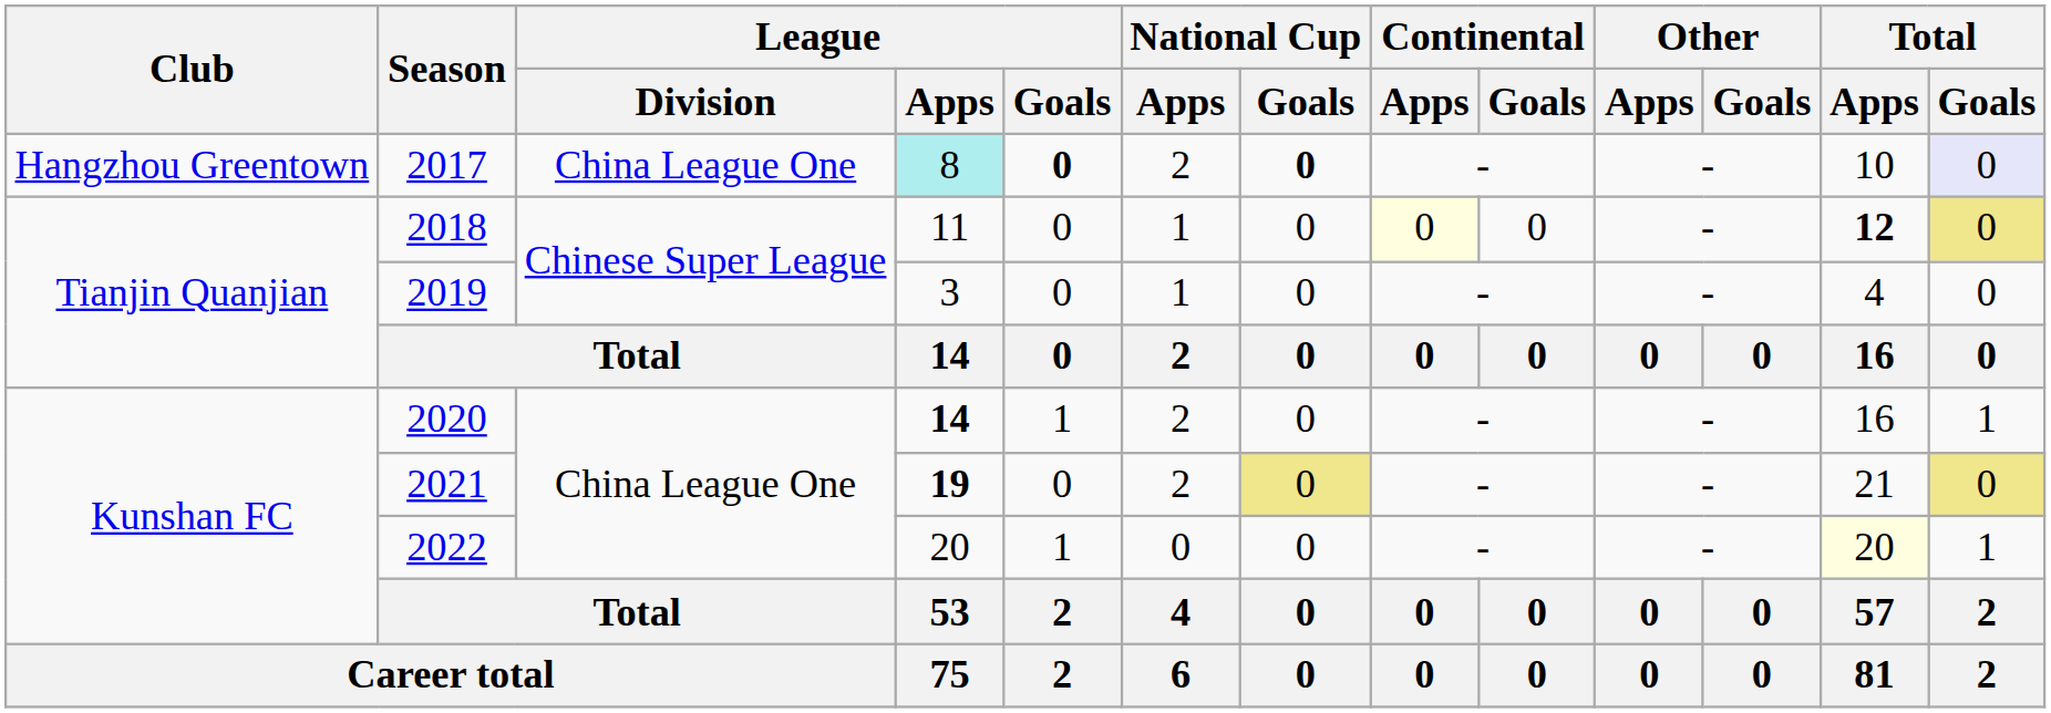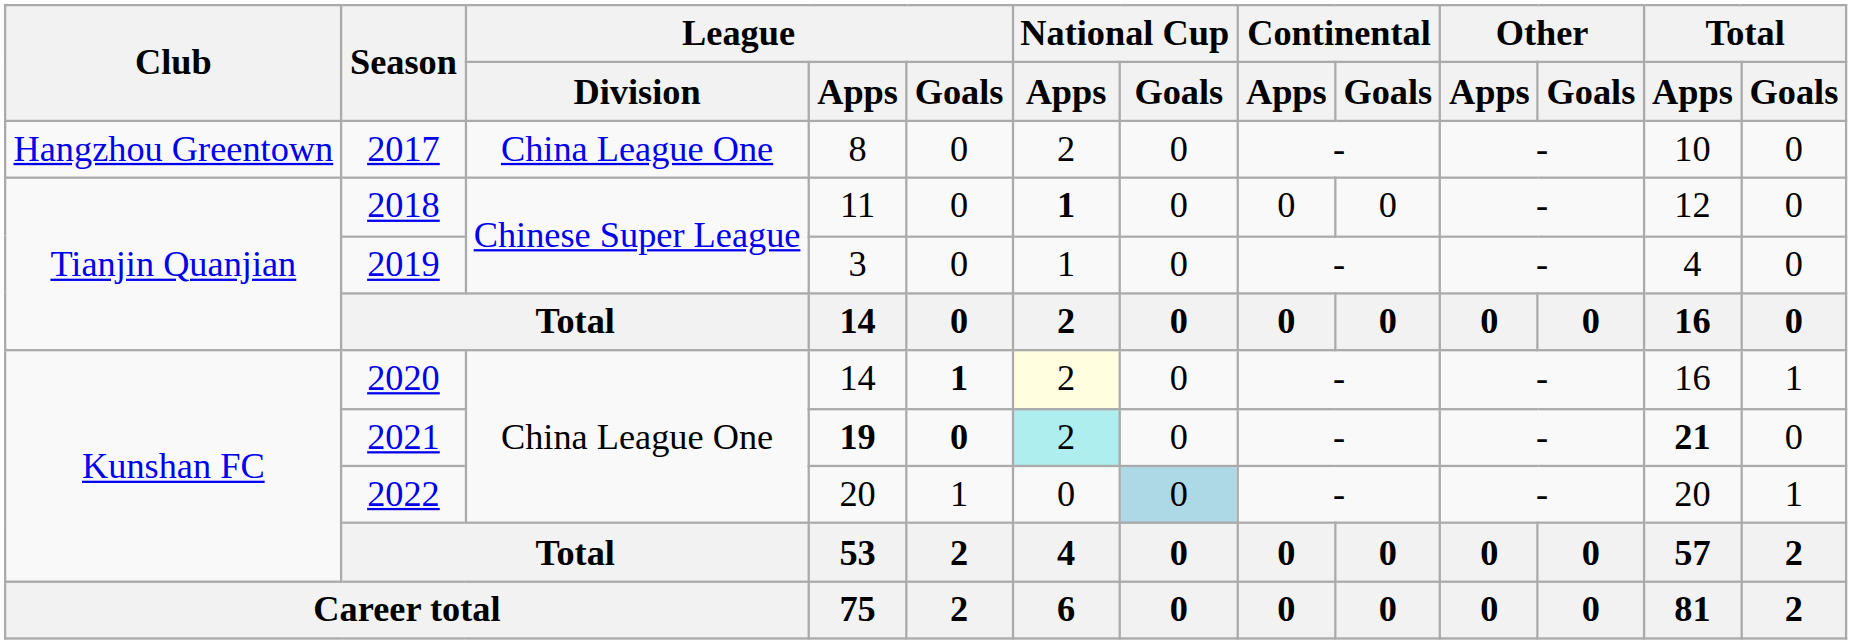2017 | League / Apps: paleturquoise background -> no background
2017 | League / Goals: bold -> normal
2017 | National Cup / Goals: bold -> normal
2017 | Total / Goals: lavender background -> no background
2018 | National Cup / Apps: normal -> bold
2018 | Continental / Apps: lightyellow background -> no background
2018 | Total / Apps: bold -> normal
2018 | Total / Goals: khaki background -> no background
2020 | League / Apps: bold -> normal
2020 | League / Goals: normal -> bold
2020 | National Cup / Apps: no background -> lightyellow background
2021 | League / Goals: normal -> bold
2021 | National Cup / Apps: no background -> paleturquoise background
2021 | National Cup / Goals: khaki background -> no background
2021 | Total / Apps: normal -> bold
2021 | Total / Goals: khaki background -> no background
2022 | National Cup / Goals: no background -> lightblue background
2022 | Total / Apps: lightyellow background -> no background
